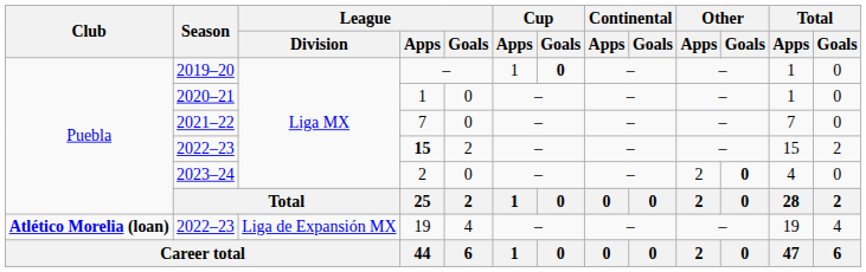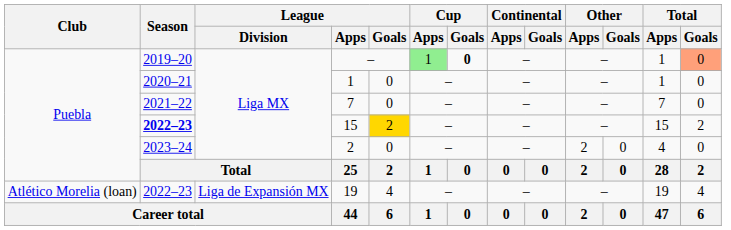row 3 | Cup / Apps: no background -> lightgreen background
row 3 | Total / Goals: no background -> lightsalmon background
row 6 | Season: normal -> bold
row 6 | League / Apps: bold -> normal
row 6 | League / Goals: no background -> gold background
row 7 | Other / Goals: bold -> normal
row 9 | Club: bold -> normal
